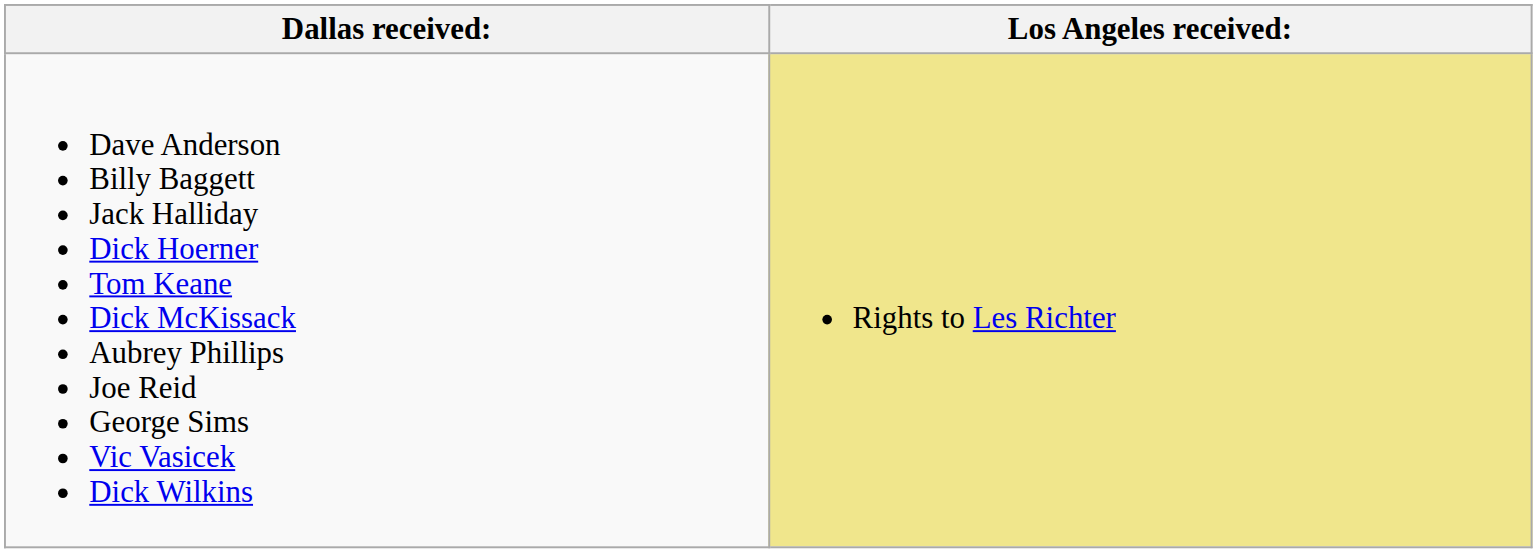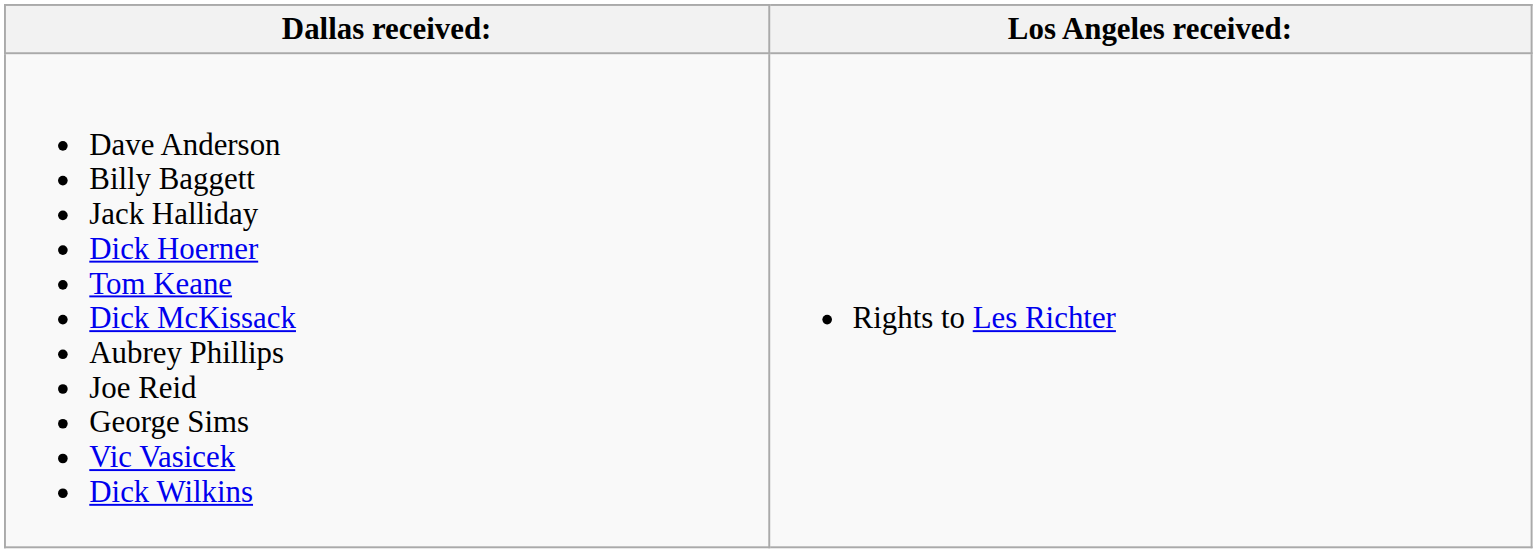row 2 | Los Angeles received:: khaki background -> no background
